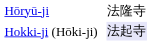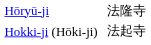Hokki-ji (Hōki-ji) | column 2: lavender background -> no background
